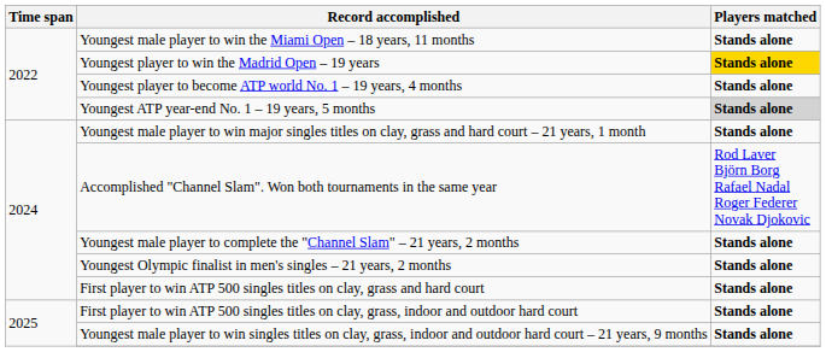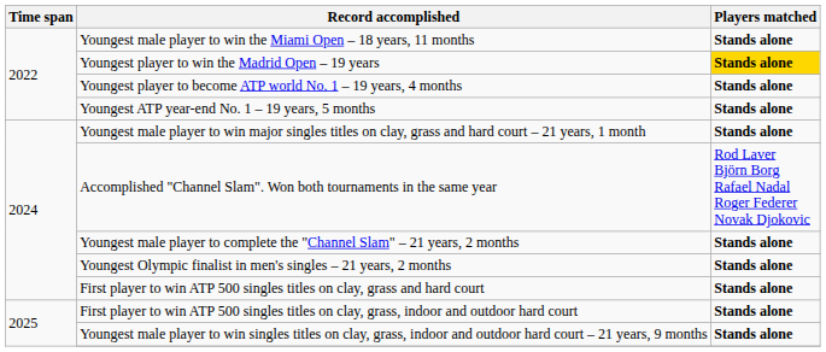Youngest ATP year-end No. 1 – 19 years, 5 months | Players matched: lightgrey background -> no background
